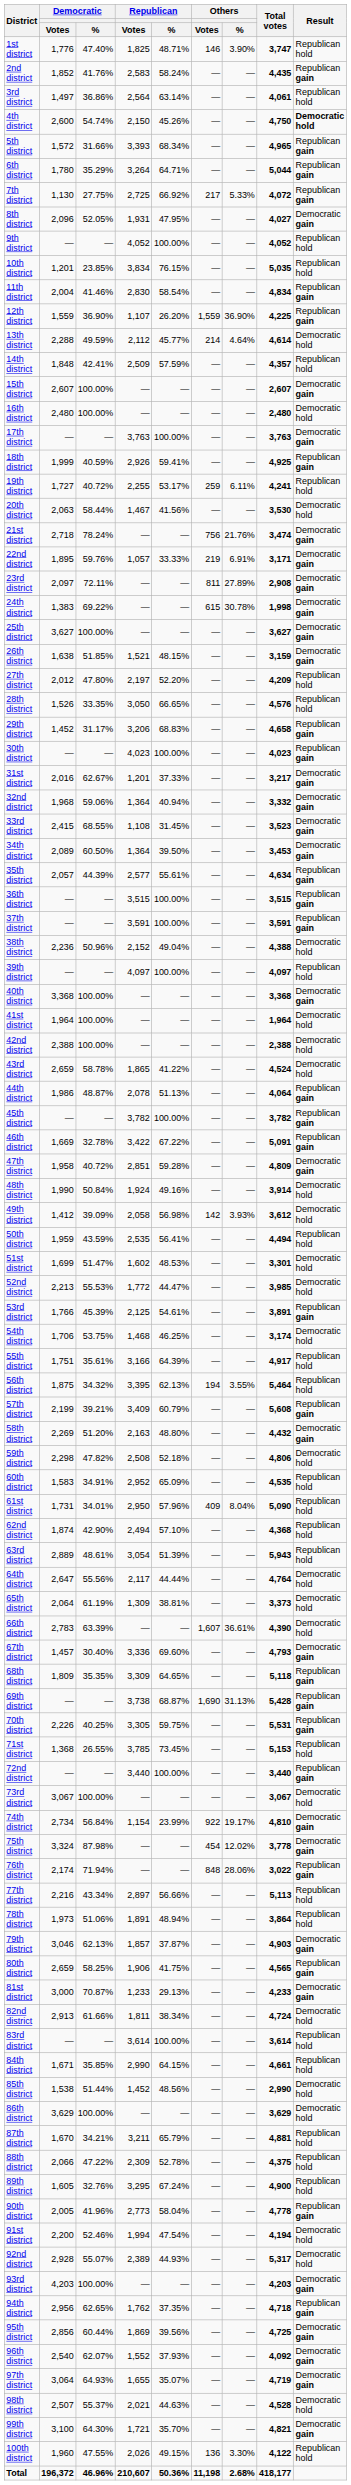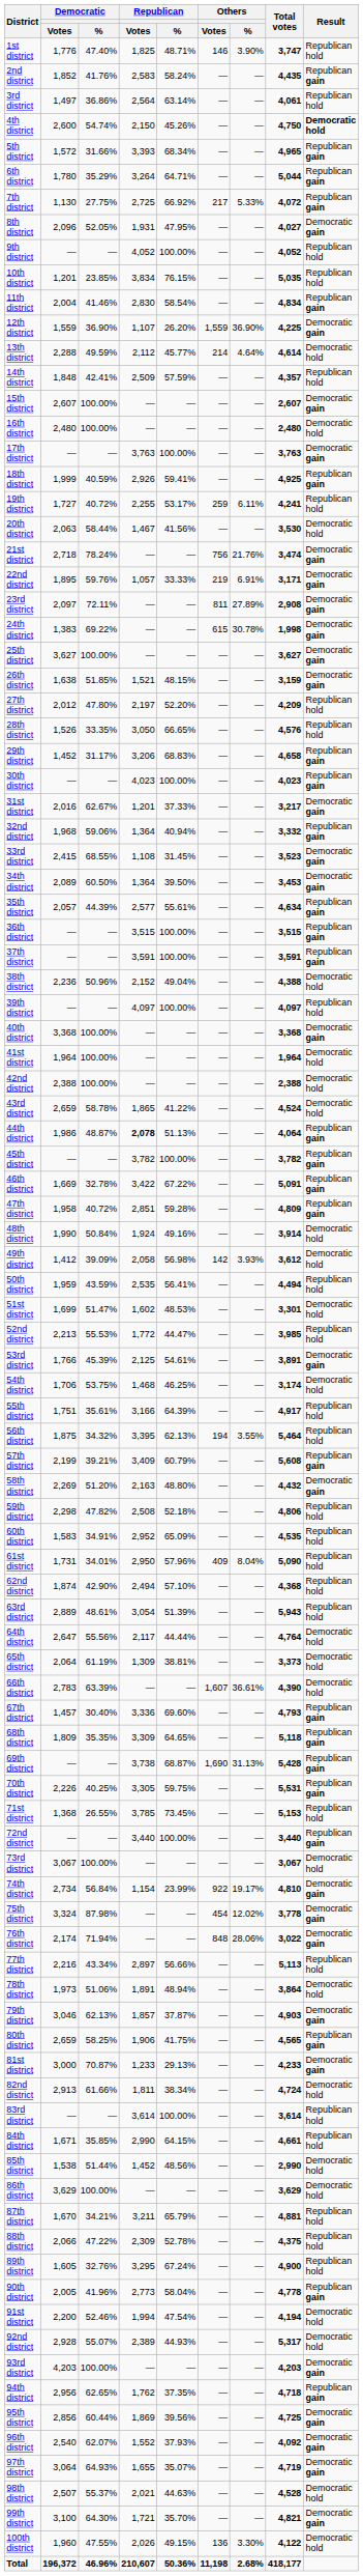12th district | Result: Republican gain -> Democratic gain
32nd district | Result: Democratic gain -> Republican gain
44th district | Republican / Votes: normal -> bold
47th district | Result: Democratic gain -> Republican gain
52nd district | Result: Democratic hold -> Republican hold
53rd district | Result: Republican gain -> Democratic gain
59th district | Result: Democratic hold -> Republican hold
67th district | Result: Democratic gain -> Republican gain
76th district | Result: Republican gain -> Democratic gain
78th district | Result: Republican hold -> Democratic hold
100th district | Result: Republican hold -> Democratic hold
